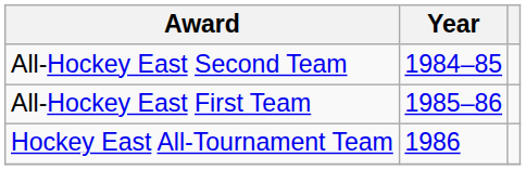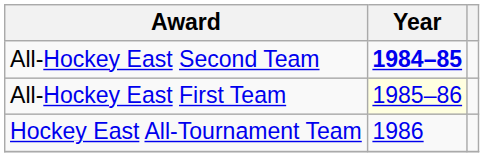row 2 | Year: normal -> bold
row 3 | Year: no background -> lightyellow background
